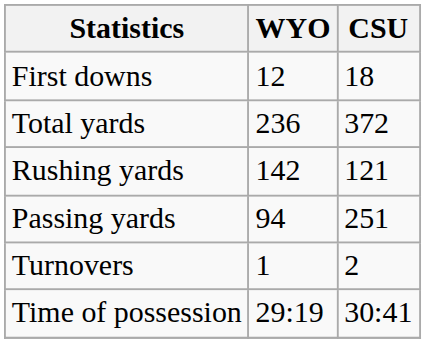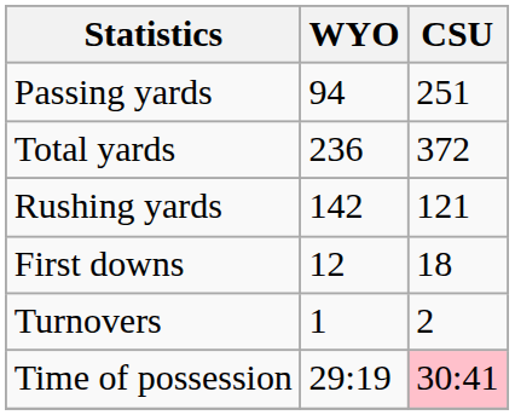rows swapped: First downs <-> Passing yards
Time of possession | CSU: no background -> pink background
